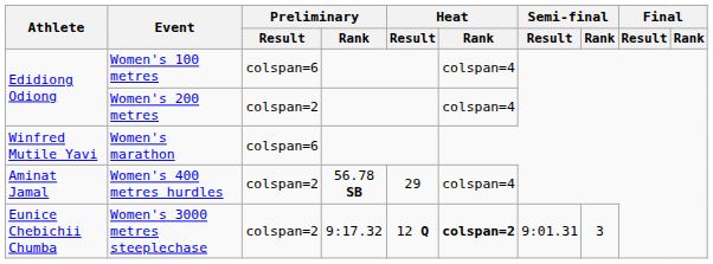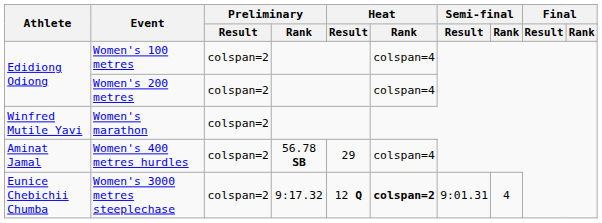Women's 100 metres | Preliminary / Result: colspan=6 -> colspan=2
Women's marathon | Preliminary / Result: colspan=6 -> colspan=2
Women's 3000 metres steeplechase | Semi-final / Rank: 3 -> 4
